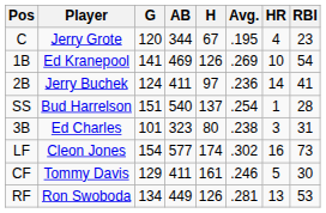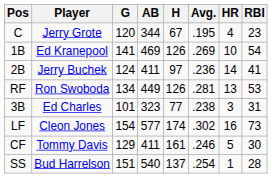rows swapped: SS <-> RF
3B | H: 80 -> 77
